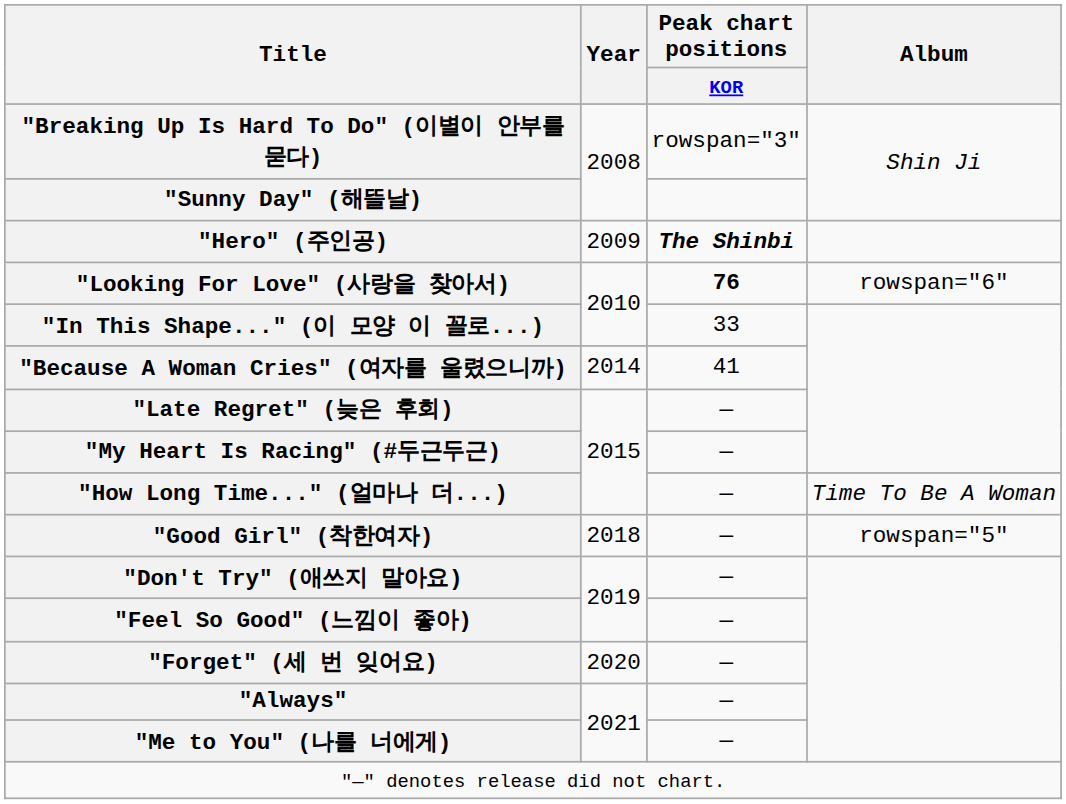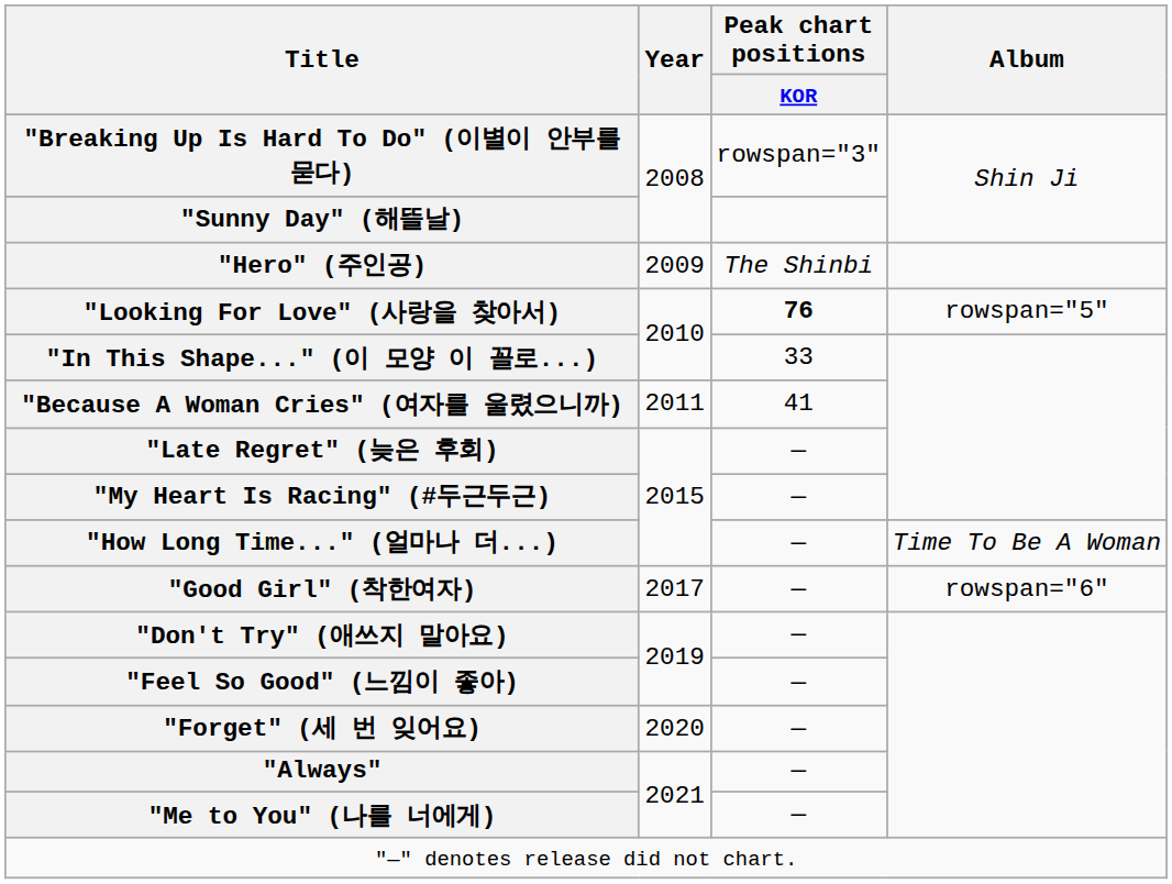"Hero" (주인공) | Peak chart positions / KOR: bold -> normal
"Looking For Love" (사랑을 찾아서) | Album: rowspan="6" -> rowspan="5"
"Because A Woman Cries" (여자를 울렸으니까) | Year: 2014 -> 2011
"Good Girl" (착한여자) | Year: 2018 -> 2017
"Good Girl" (착한여자) | Album: rowspan="5" -> rowspan="6"
